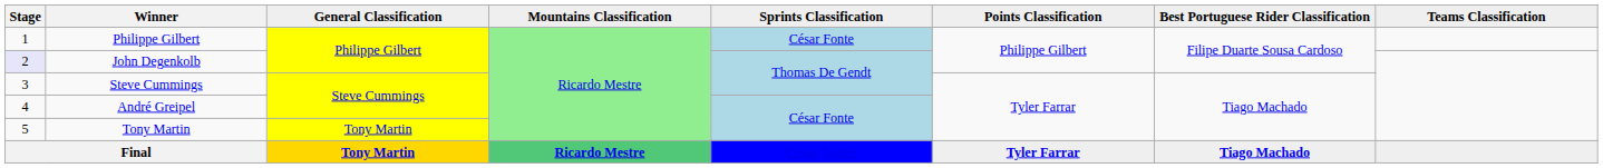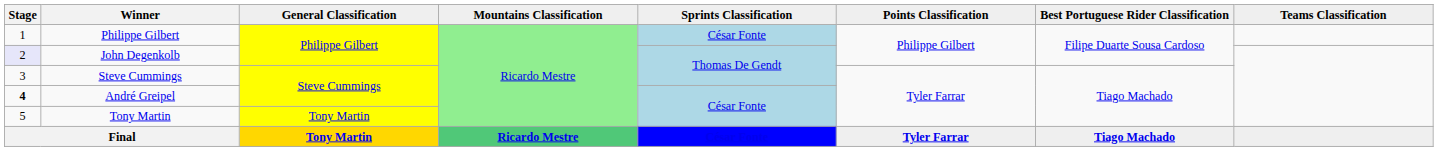André Greipel | Stage: normal -> bold
